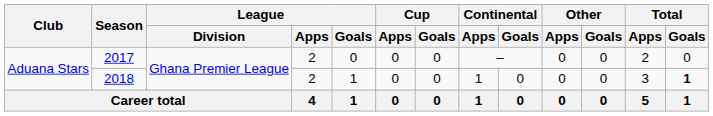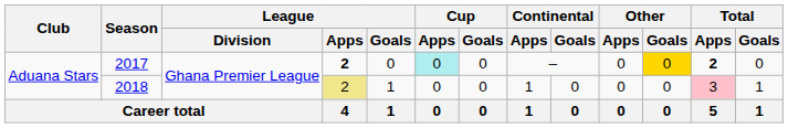2017 | League / Apps: normal -> bold
2017 | Cup / Apps: no background -> paleturquoise background
2017 | Other / Goals: no background -> gold background
2017 | Total / Apps: normal -> bold
2018 | League / Apps: no background -> khaki background
2018 | Total / Apps: no background -> pink background
2018 | Total / Goals: bold -> normal
